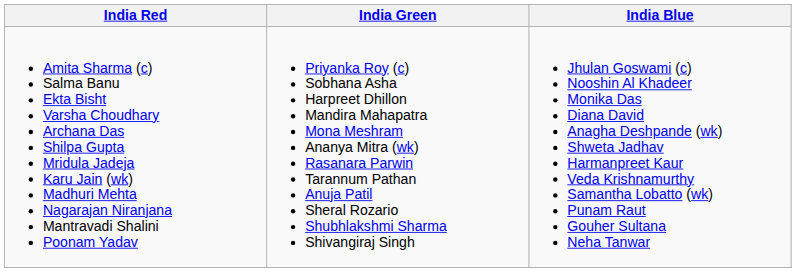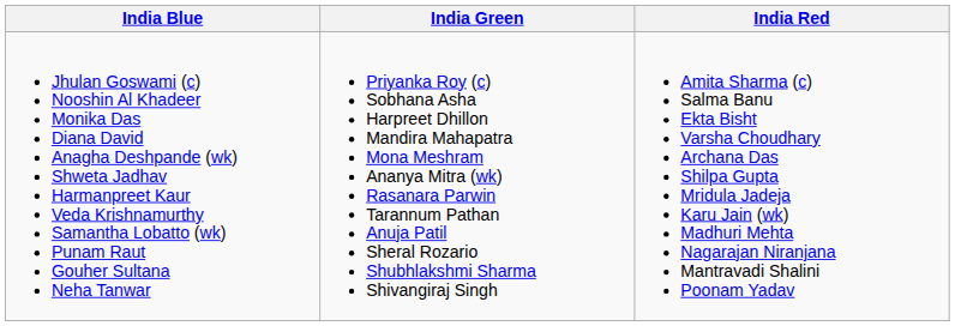columns swapped: India Blue <-> India Red
